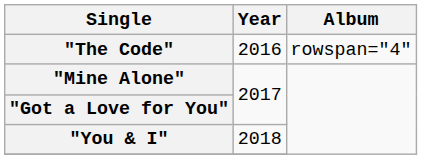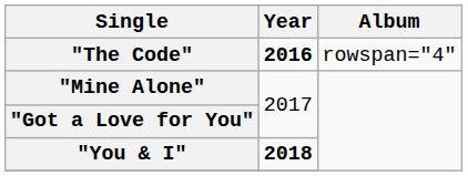"The Code" | Year: normal -> bold
"You & I" | Year: normal -> bold
